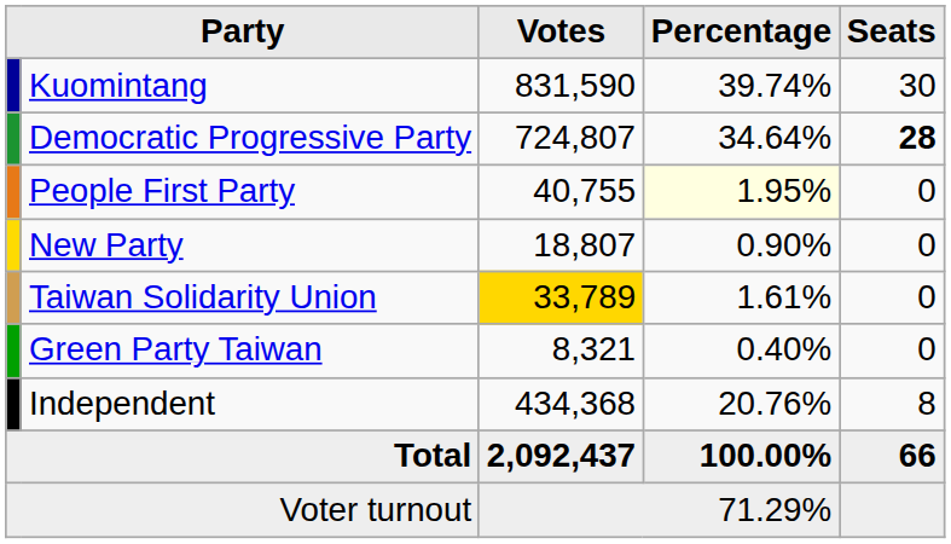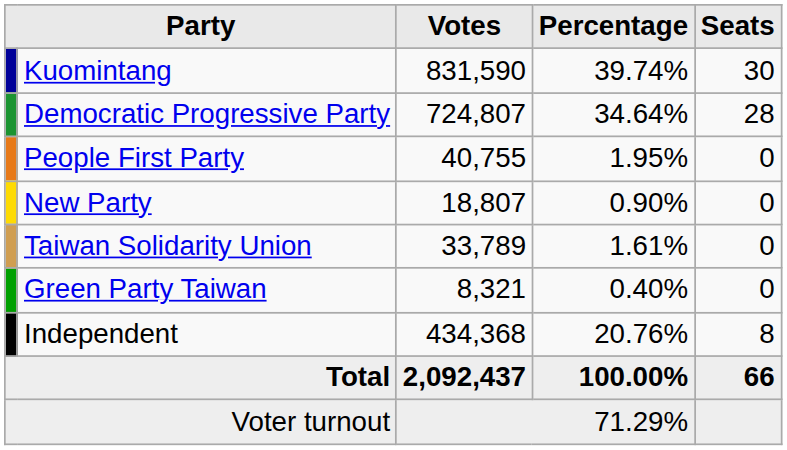Democratic Progressive Party | Seats: bold -> normal
People First Party | Percentage: lightyellow background -> no background
Taiwan Solidarity Union | Votes: gold background -> no background
